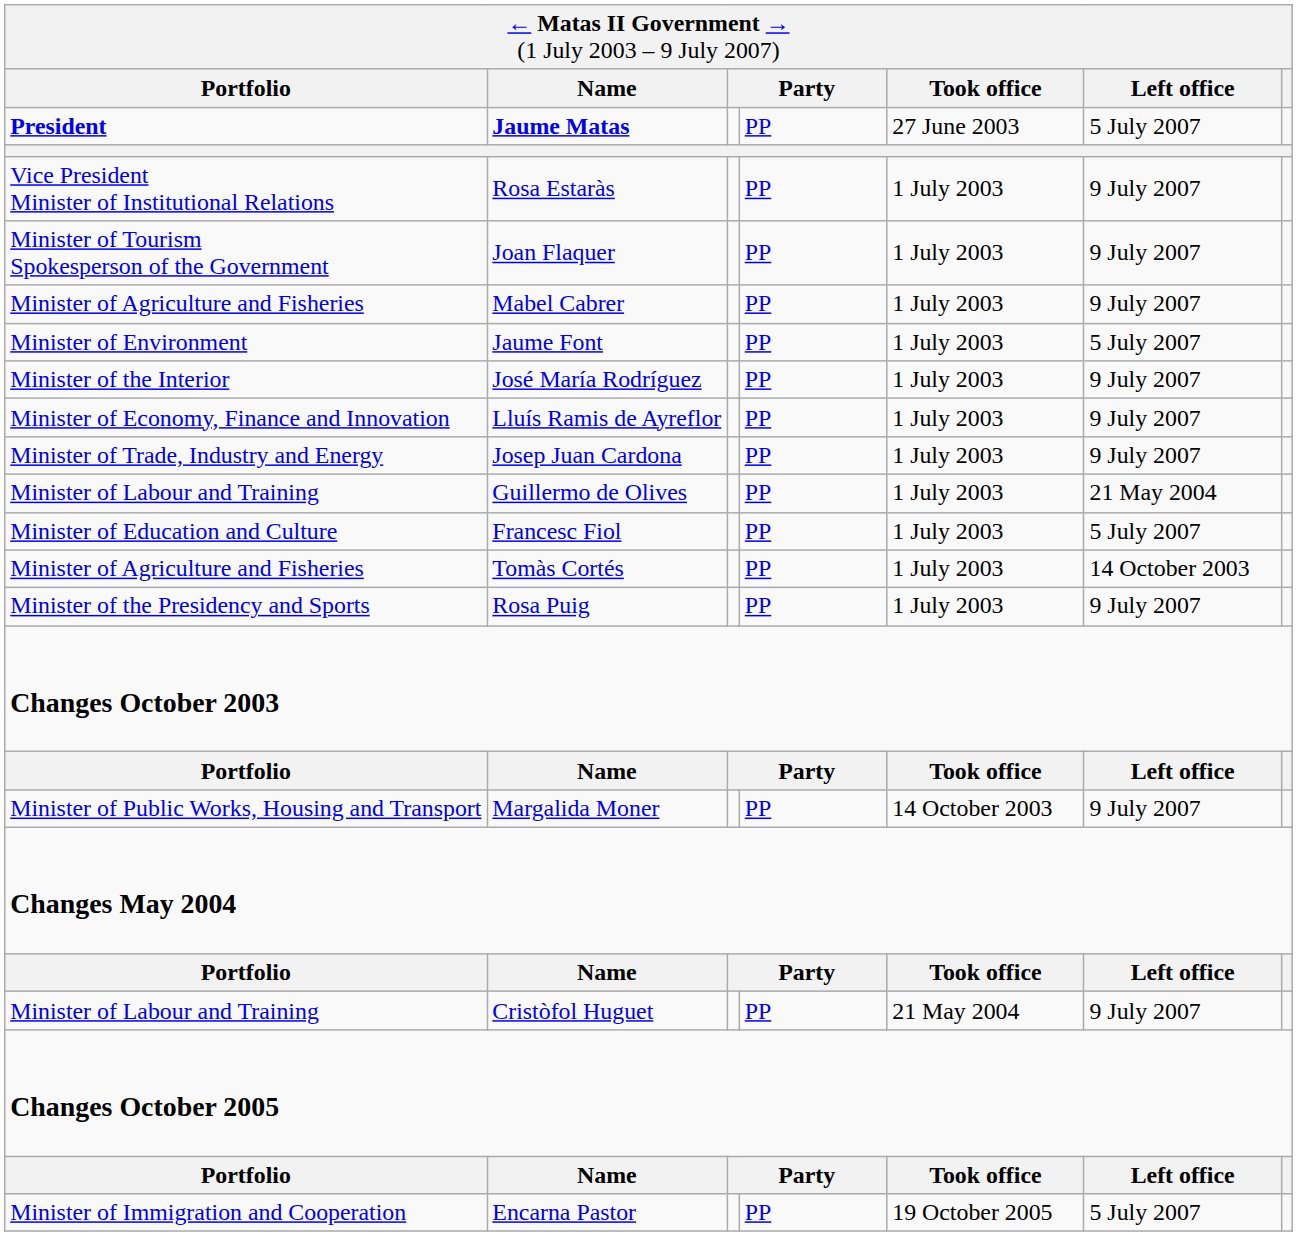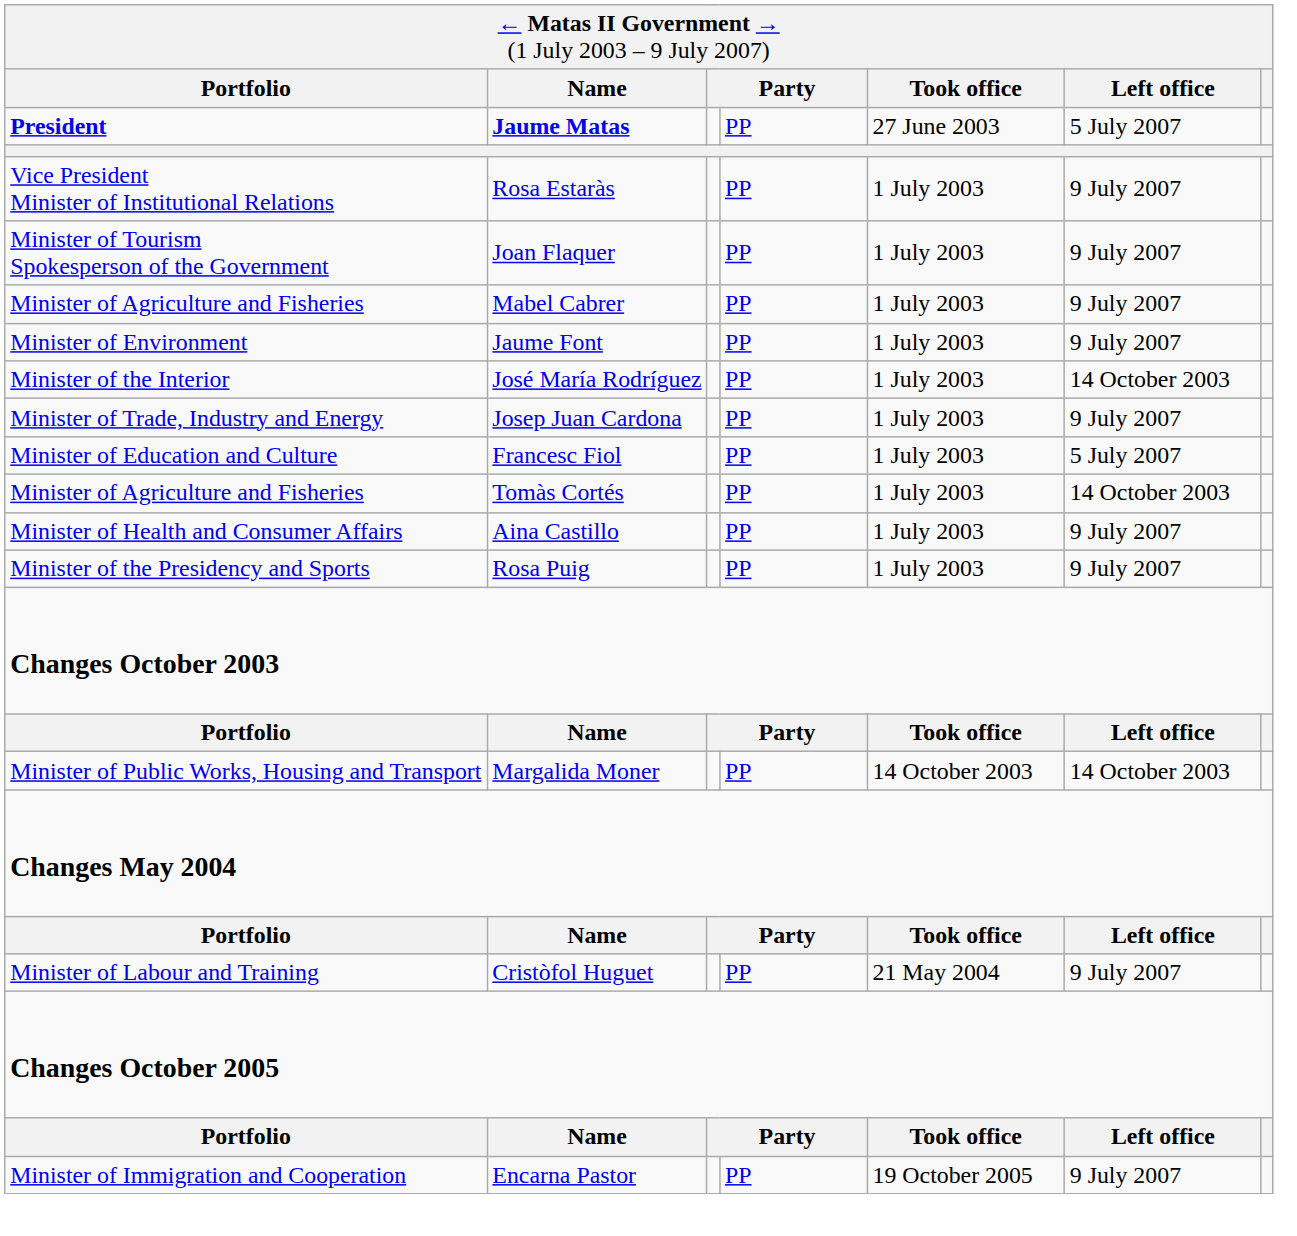Jaume Font | column 6: 5 July 2007 -> 9 July 2007
José María Rodríguez | column 6: 9 July 2007 -> 14 October 2003
- row: Minister of Economy, Finance and Innovation | Lluís Ramis de Ayreflor | PP | 1 July 2003 | 9 July 2007
- row: Minister of Labour and Training | Guillermo de Olives | PP | 1 July 2003 | 21 May 2004
+ row: Minister of Health and Consumer Affairs | Aina Castillo | PP | 1 July 2003 | 9 July 2007
Margalida Moner | column 6: 9 July 2007 -> 14 October 2003
Encarna Pastor | column 6: 5 July 2007 -> 9 July 2007
